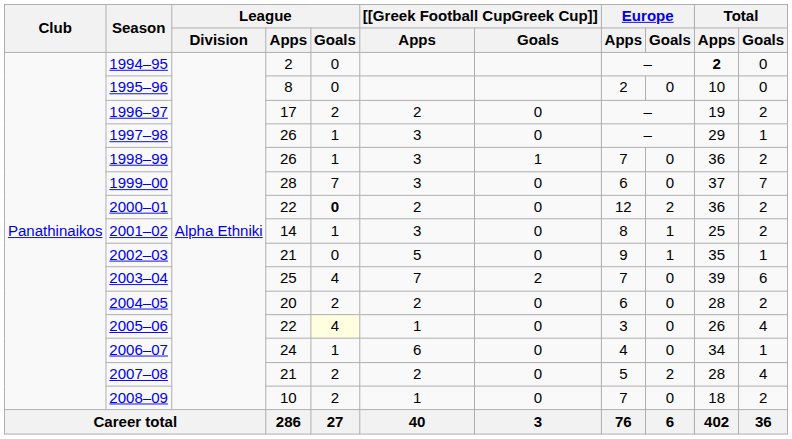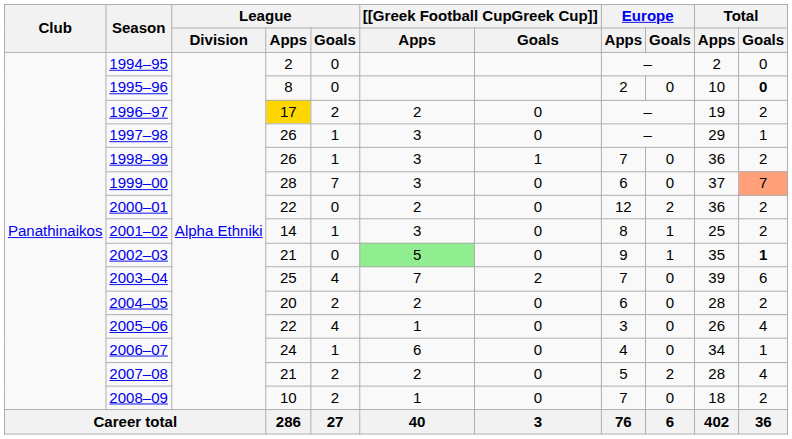1994–95 | Total / Apps: bold -> normal
1995–96 | Total / Goals: normal -> bold
1996–97 | League / Apps: no background -> gold background
1999–00 | Total / Goals: no background -> lightsalmon background
2000–01 | League / Goals: bold -> normal
2002–03 | [[Greek Football CupGreek Cup]] / Apps: no background -> lightgreen background
2002–03 | Total / Goals: normal -> bold
2005–06 | League / Goals: lightyellow background -> no background
